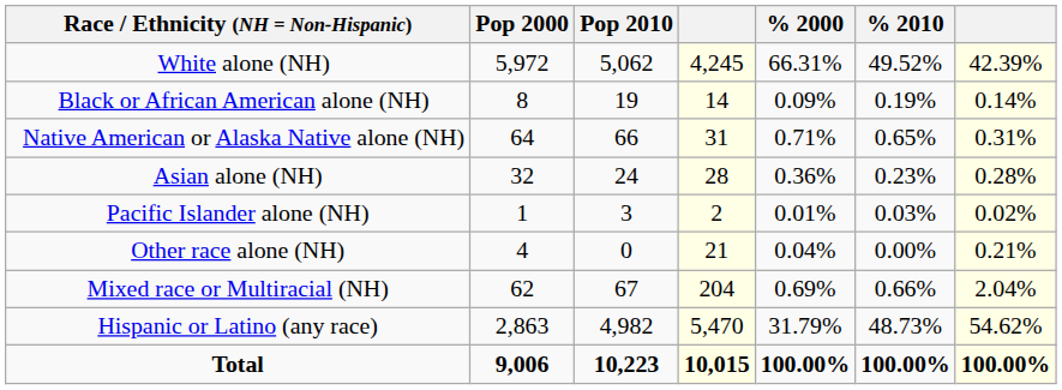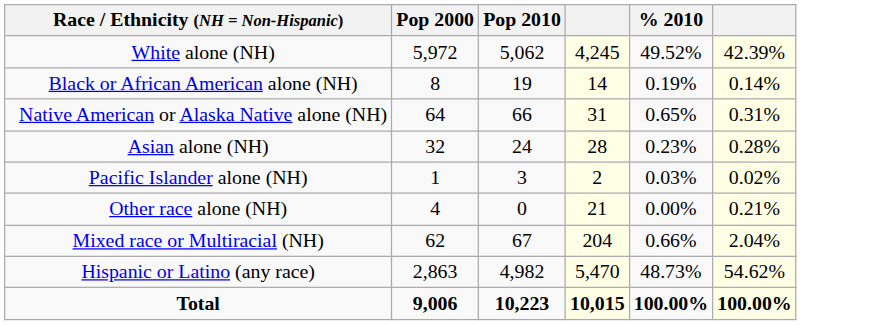- column: % 2000 | 66.31% | 0.09% | 0.71% | 0.36% | 0.01% | 0.04% | 0.69% | 31.79% | 100.00%
